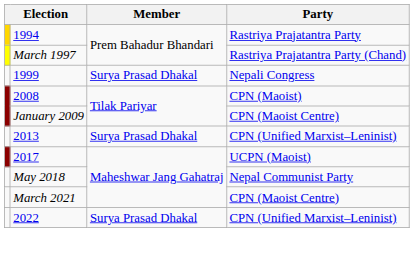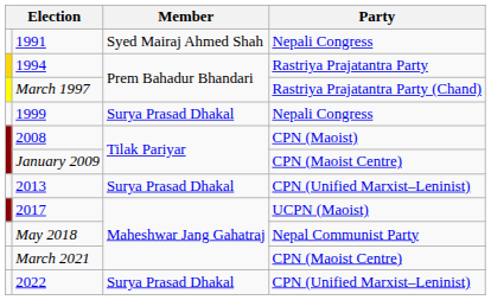+ row: 1991 | Syed Mairaj Ahmed Shah | Nepali Congress
